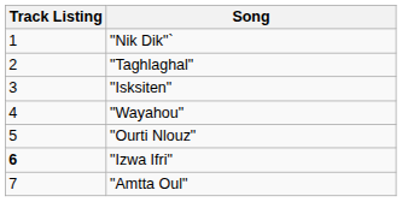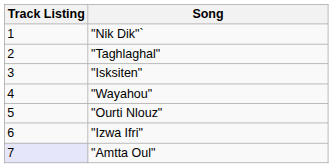"Izwa Ifri" | Track Listing: bold -> normal
"Amtta Oul" | Track Listing: no background -> lavender background
